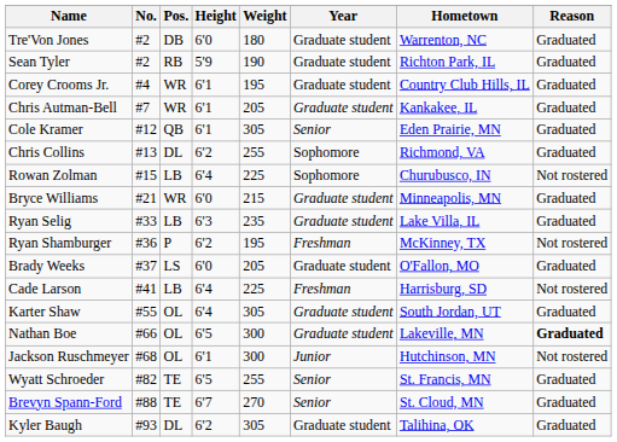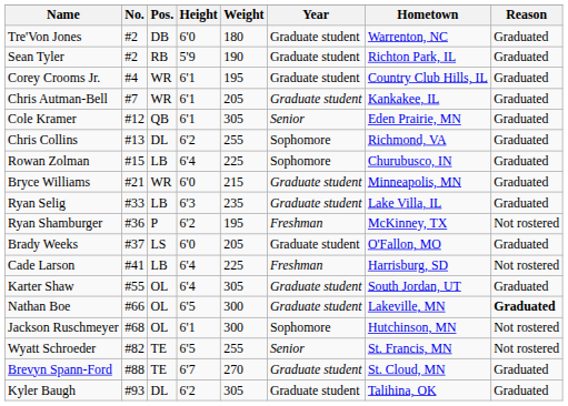Rowan Zolman | Reason: Not rostered -> Graduated
Jackson Ruschmeyer | Year: Junior -> Sophomore
Wyatt Schroeder | Reason: Graduated -> Not rostered
Brevyn Spann-Ford | Year: Senior -> Graduate student
